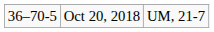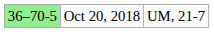Oct 20, 2018 | column 1: no background -> lightgreen background
